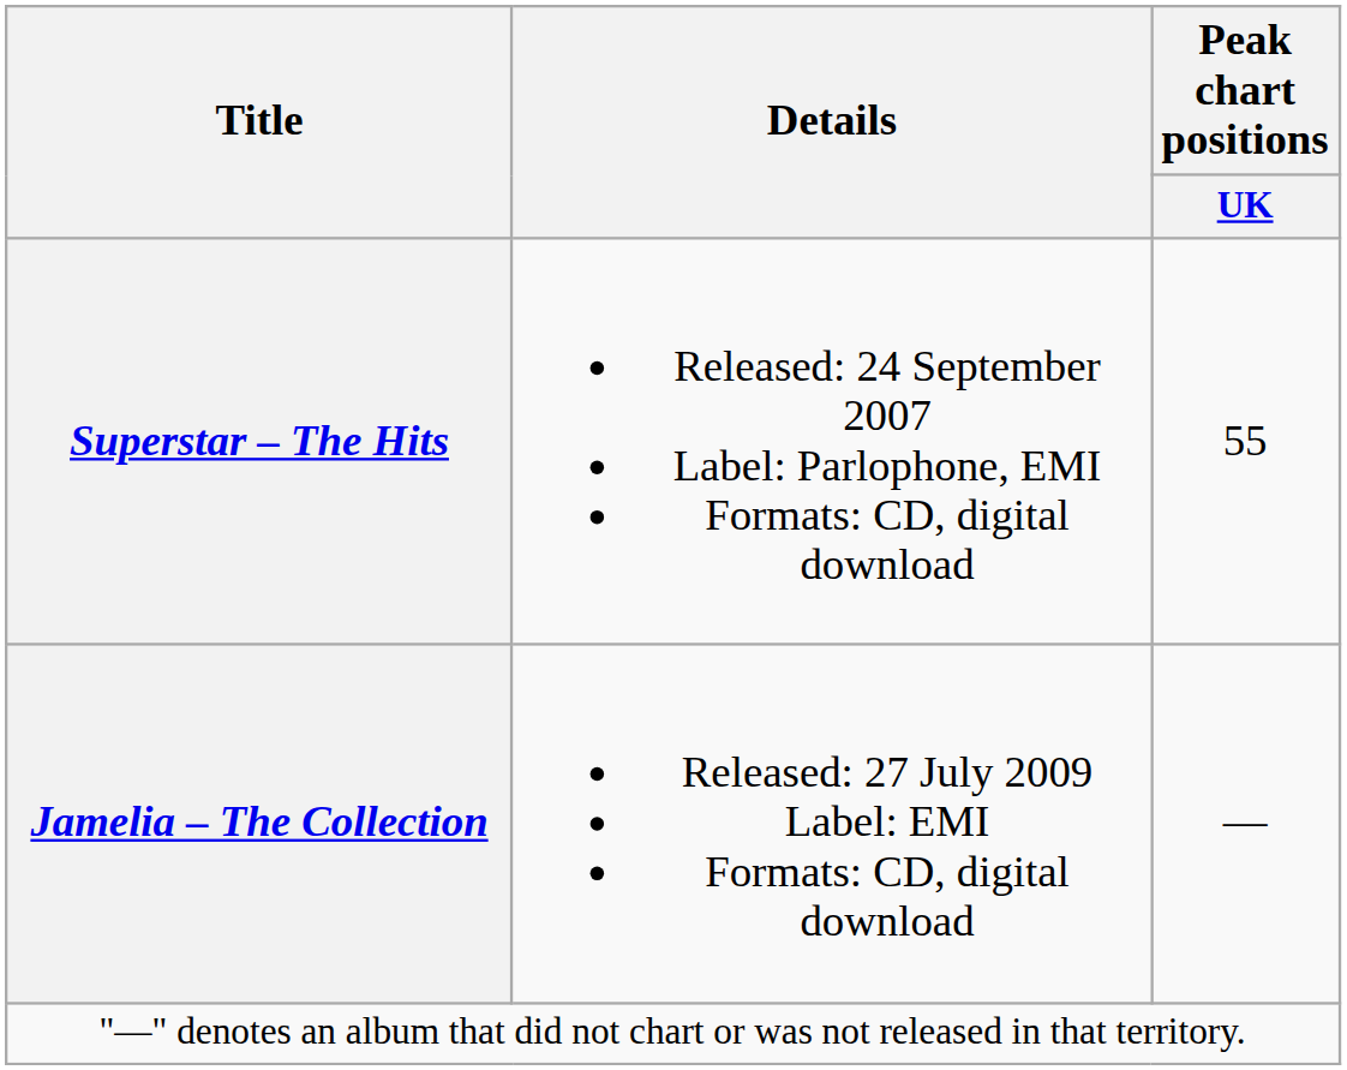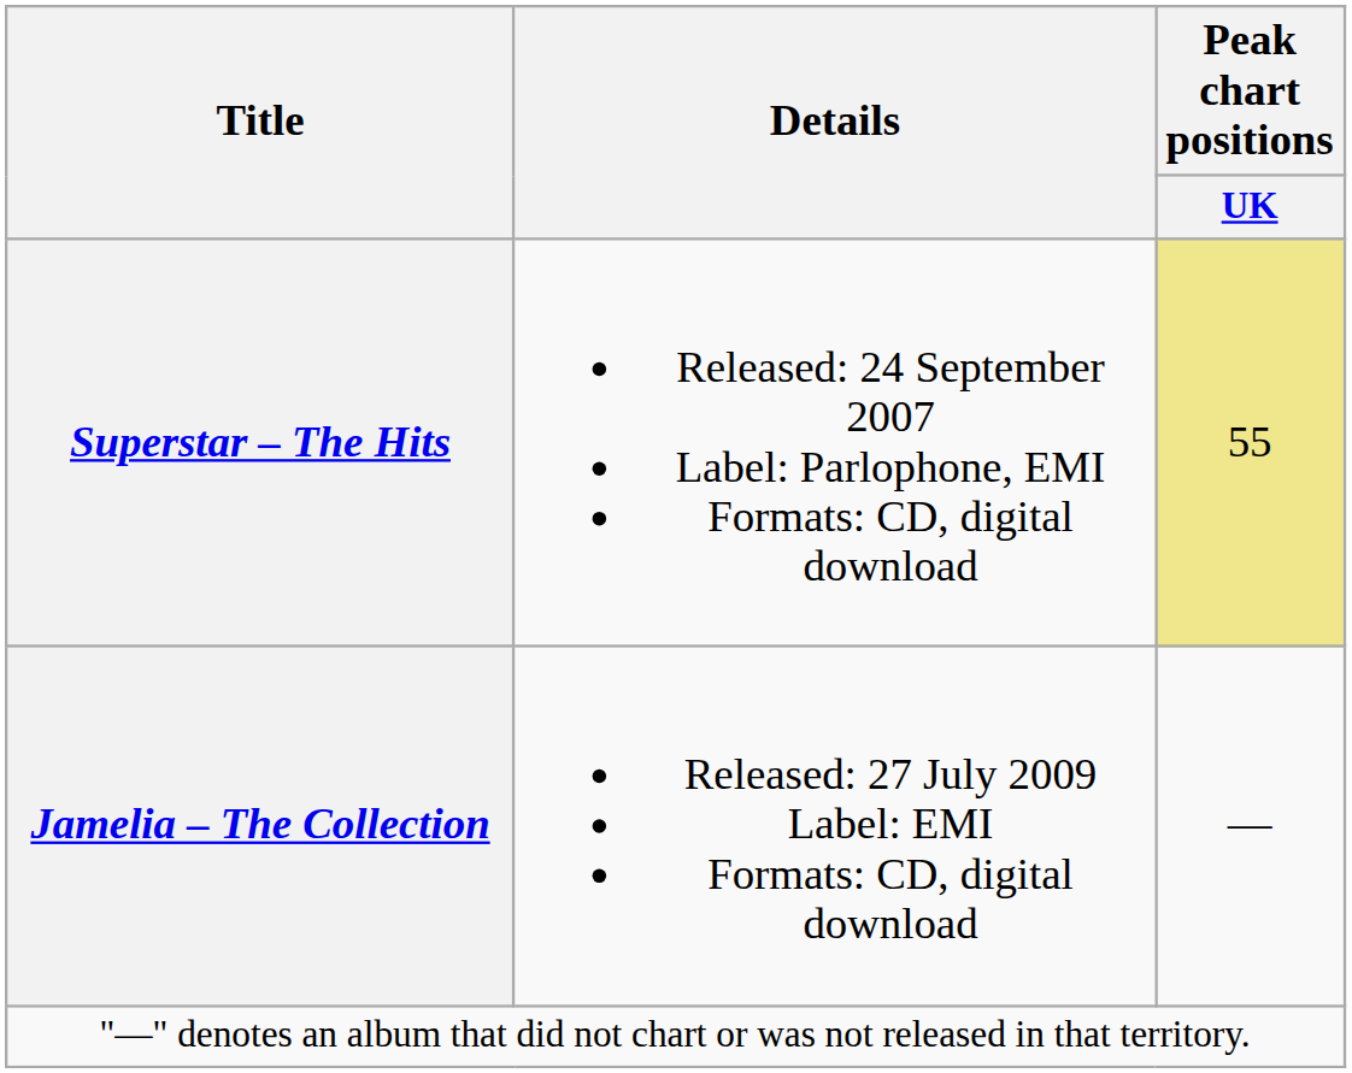Superstar – The Hits | Peak chart positions / UK: no background -> khaki background
